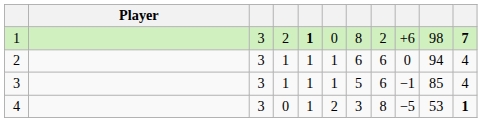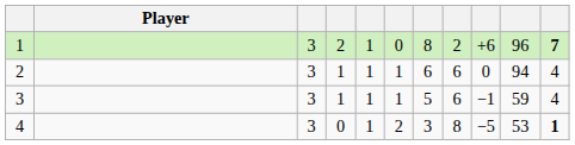row 2 | column 5: bold -> normal
row 2 | column 10: 98 -> 96
row 4 | column 10: 85 -> 59
